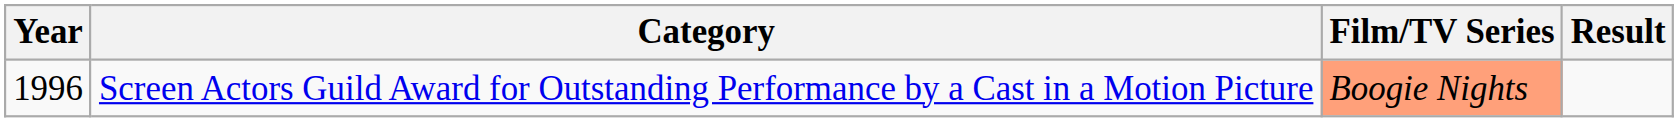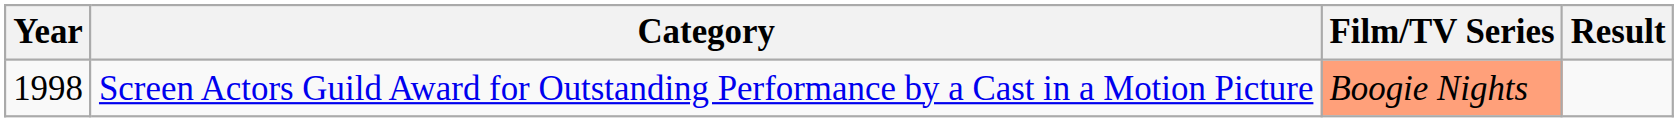row 2 | Year: 1996 -> 1998
